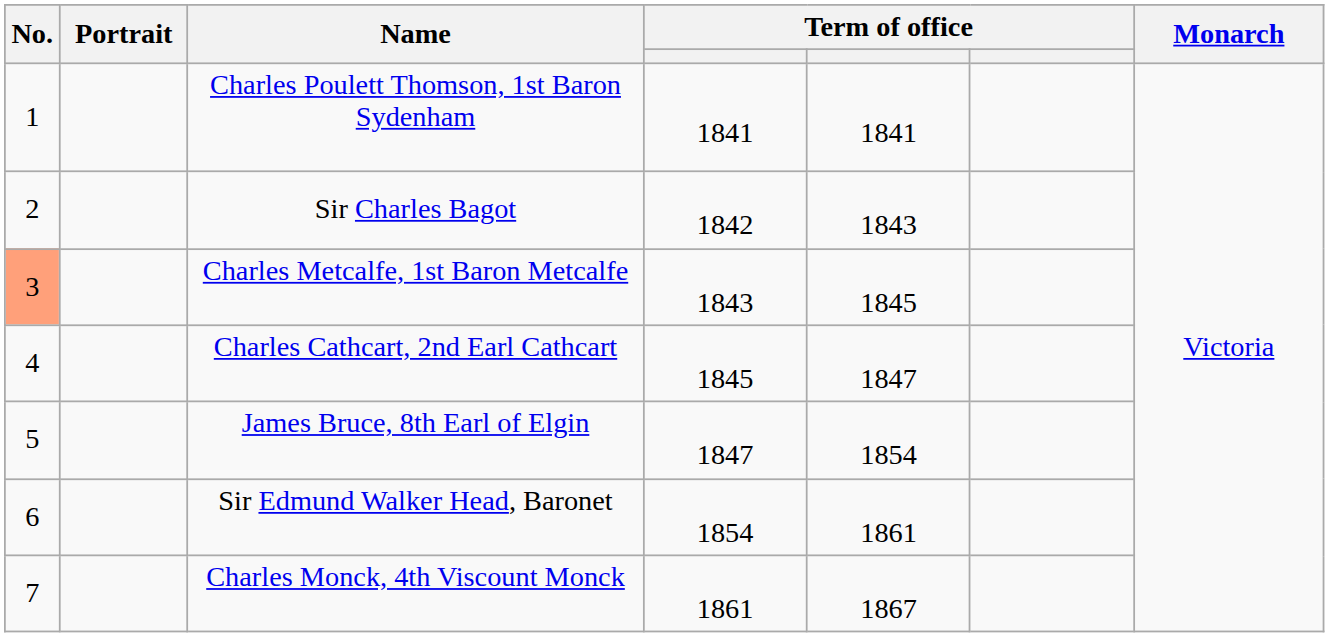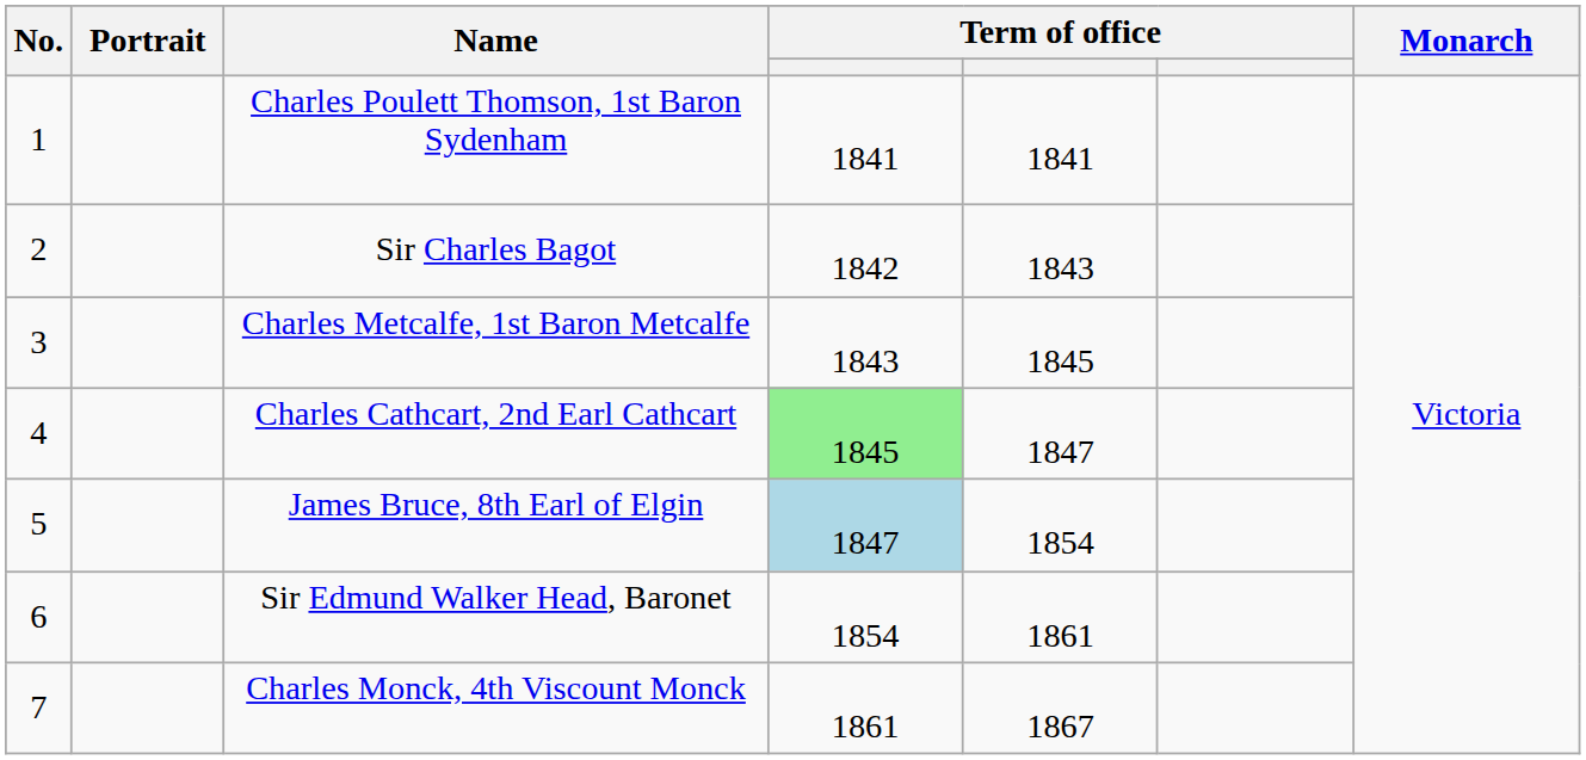Charles Metcalfe, 1st Baron Metcalfe | No.: lightsalmon background -> no background
Charles Cathcart, 2nd Earl Cathcart | column 4: no background -> lightgreen background
James Bruce, 8th Earl of Elgin | column 4: no background -> lightblue background
